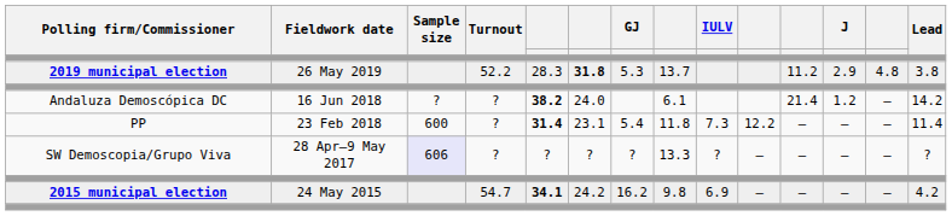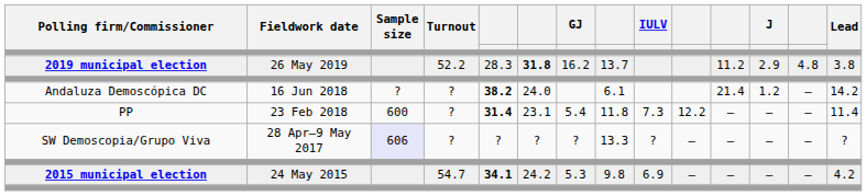2019 municipal election | GJ: 5.3 -> 16.2
2015 municipal election | GJ: 16.2 -> 5.3
